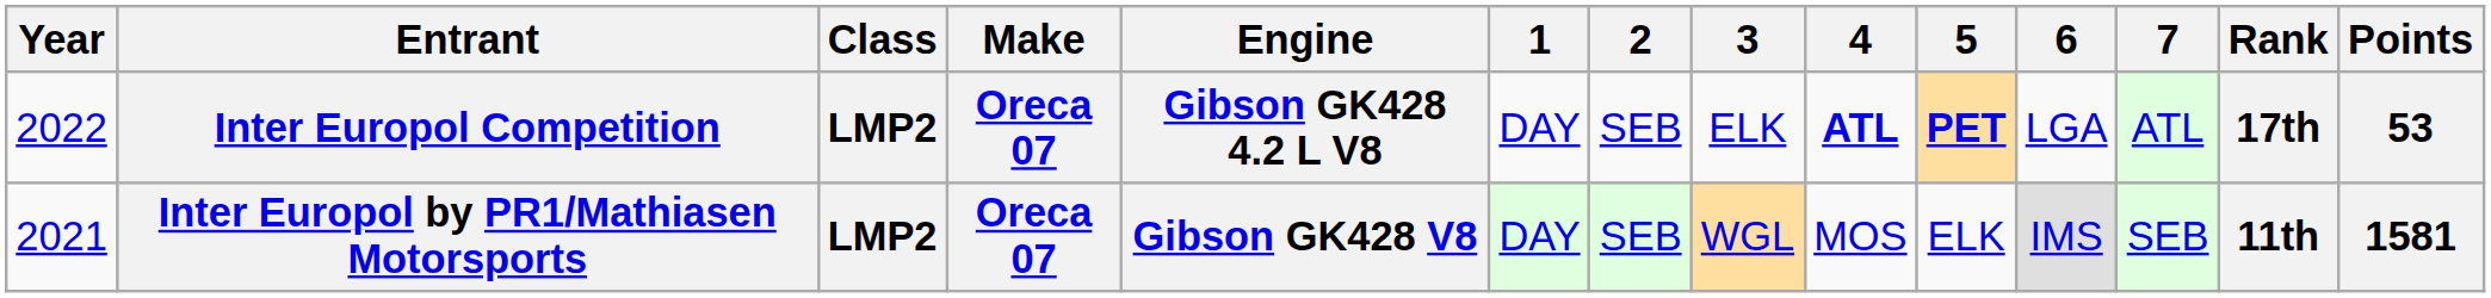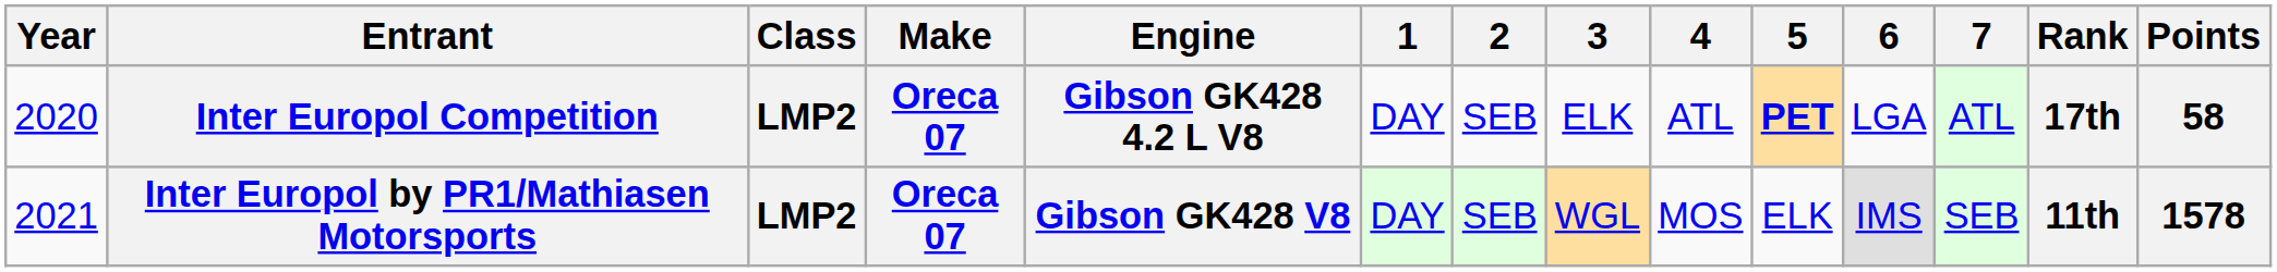Inter Europol Competition | Year: 2022 -> 2020
Inter Europol Competition | 4: bold -> normal
Inter Europol Competition | Points: 53 -> 58
Inter Europol by PR1/Mathiasen Motorsports | Points: 1581 -> 1578
